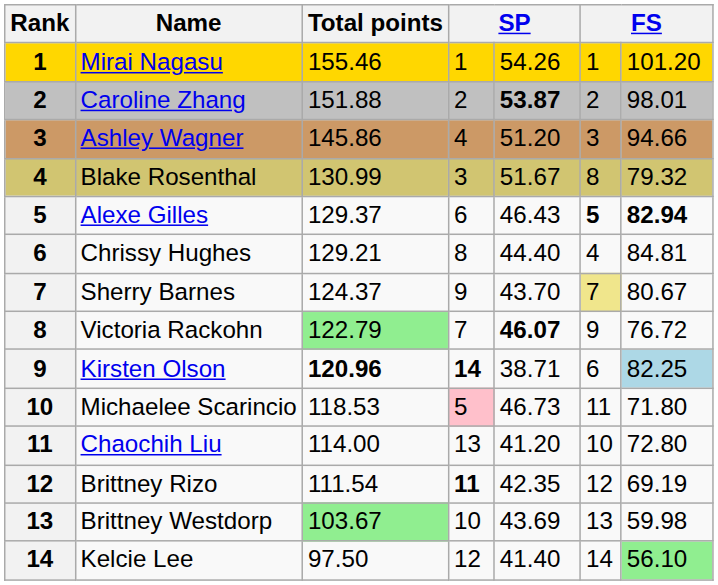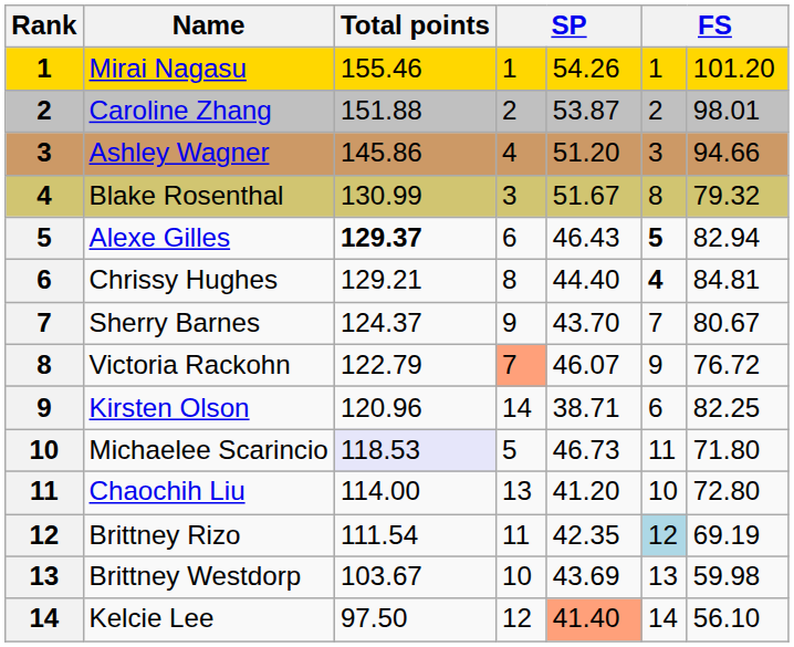Caroline Zhang | column 5: bold -> normal
Alexe Gilles | Total points: normal -> bold
Alexe Gilles | column 7: bold -> normal
Chrissy Hughes | column 6: normal -> bold
Sherry Barnes | column 6: khaki background -> no background
Victoria Rackohn | Total points: lightgreen background -> no background
Victoria Rackohn | column 4: no background -> lightsalmon background
Victoria Rackohn | column 5: bold -> normal
Kirsten Olson | Total points: bold -> normal
Kirsten Olson | column 4: bold -> normal
Kirsten Olson | column 7: lightblue background -> no background
Michaelee Scarincio | Total points: no background -> lavender background
Michaelee Scarincio | column 4: pink background -> no background
Brittney Rizo | column 4: bold -> normal
Brittney Rizo | column 6: no background -> lightblue background
Brittney Westdorp | Total points: lightgreen background -> no background
Kelcie Lee | column 5: no background -> lightsalmon background
Kelcie Lee | column 7: lightgreen background -> no background
